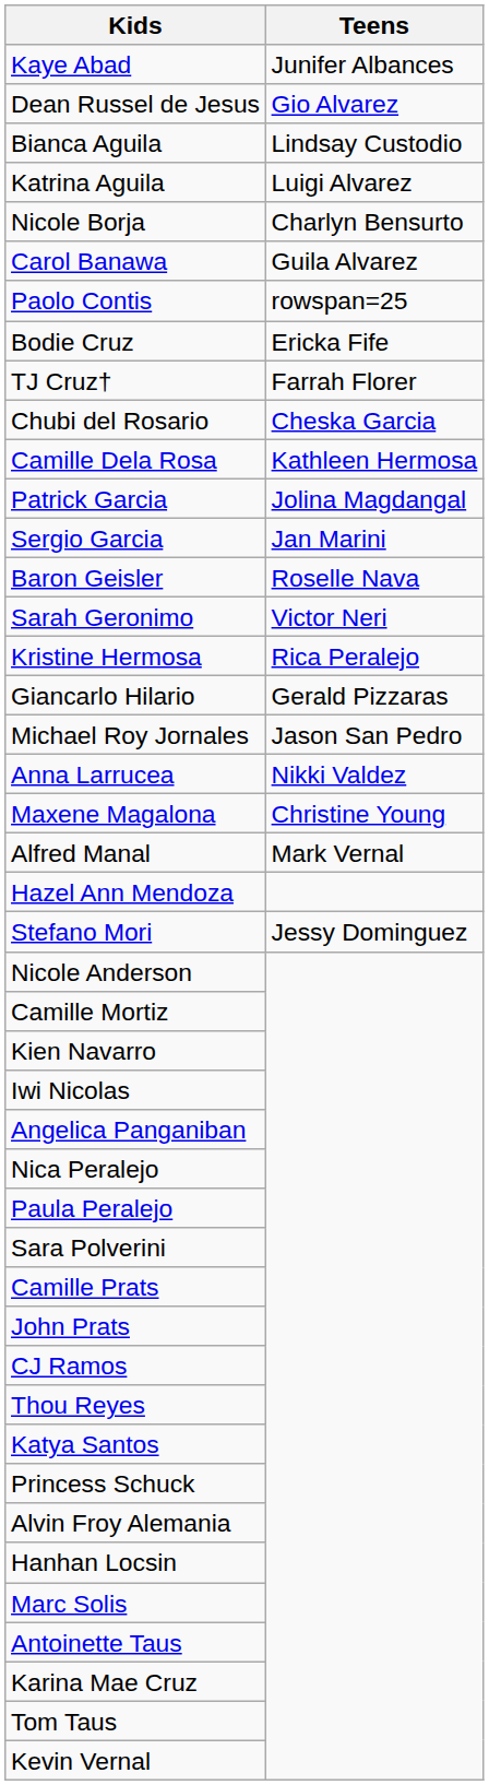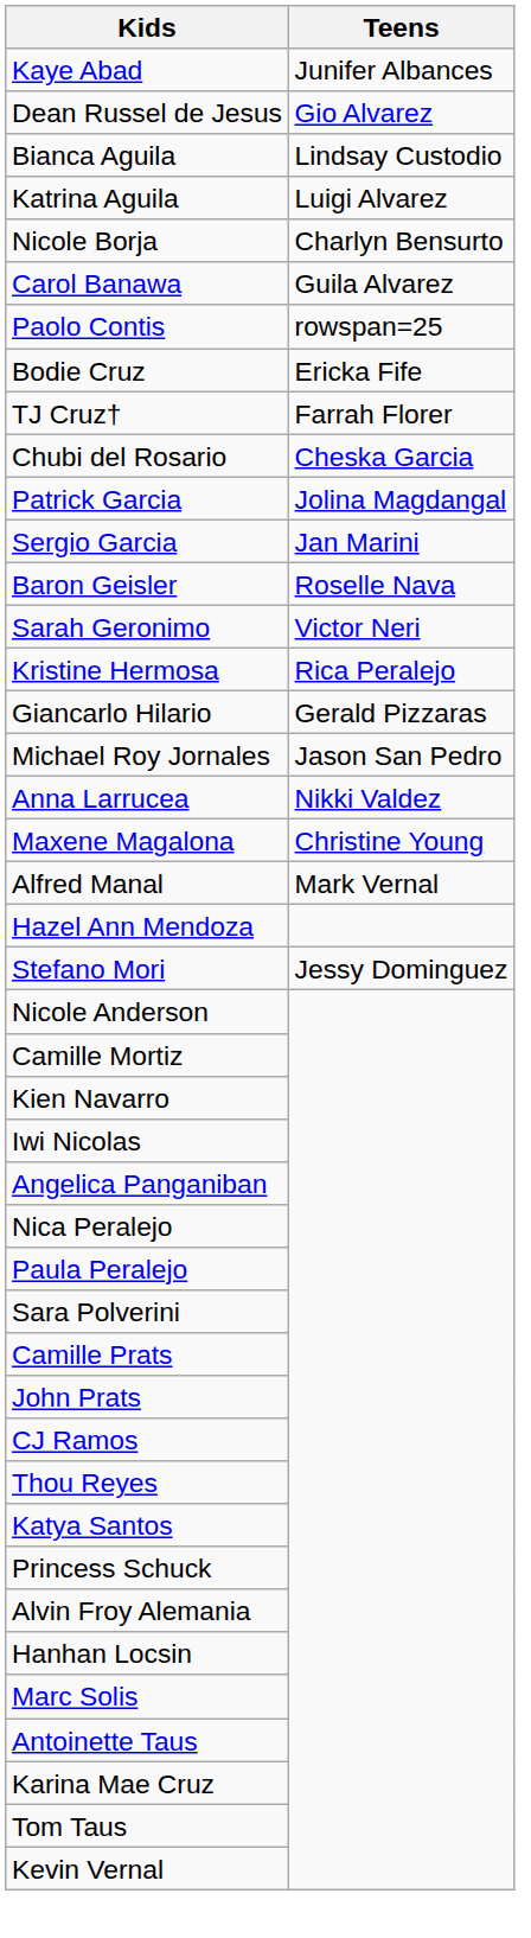- row: Camille Dela Rosa | Kathleen Hermosa
